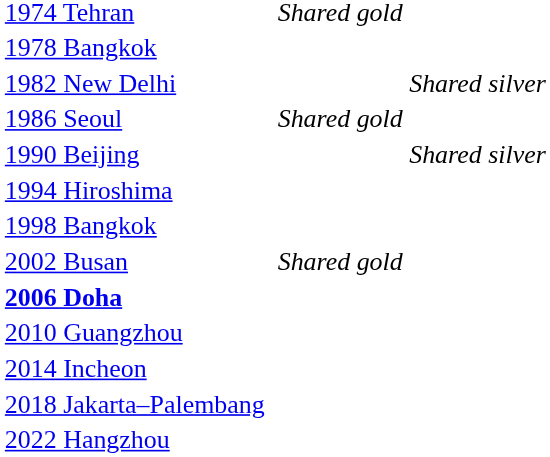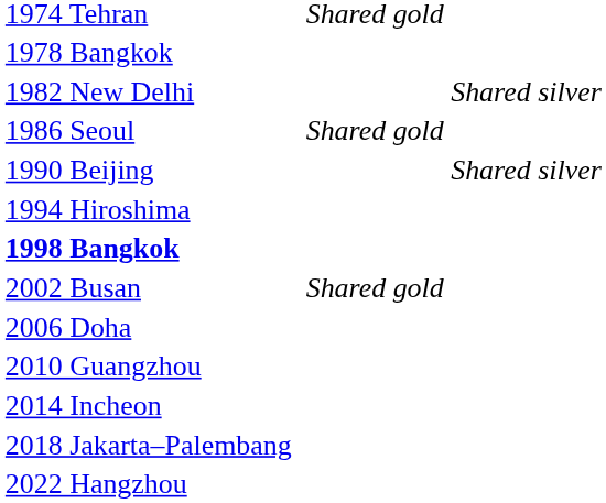1998 Bangkok | column 1: normal -> bold
2006 Doha | column 1: bold -> normal
